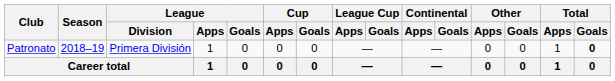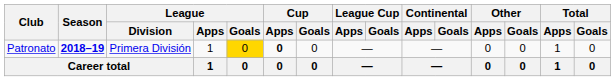Patronato | Season: normal -> bold
Patronato | League / Goals: no background -> gold background
Patronato | Cup / Apps: normal -> bold
Patronato | Total / Goals: bold -> normal
